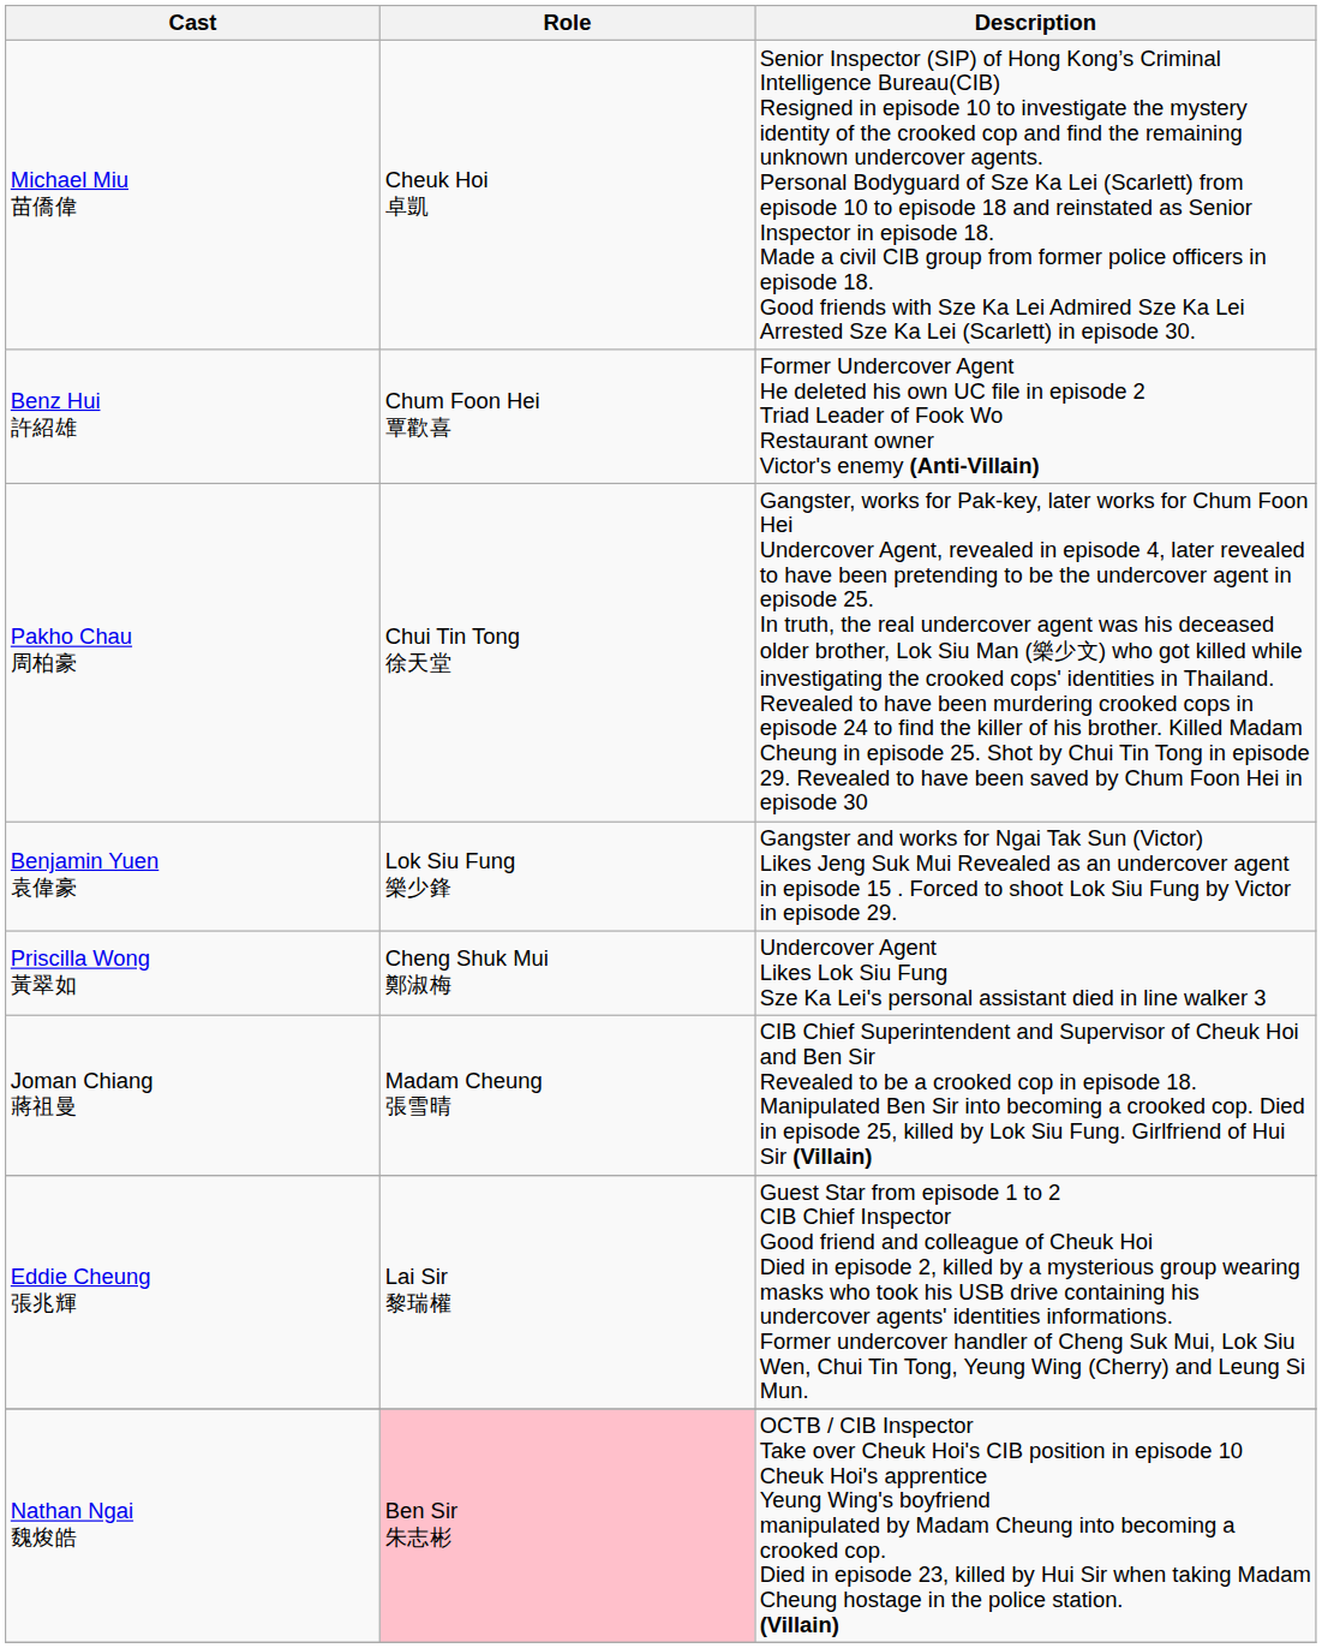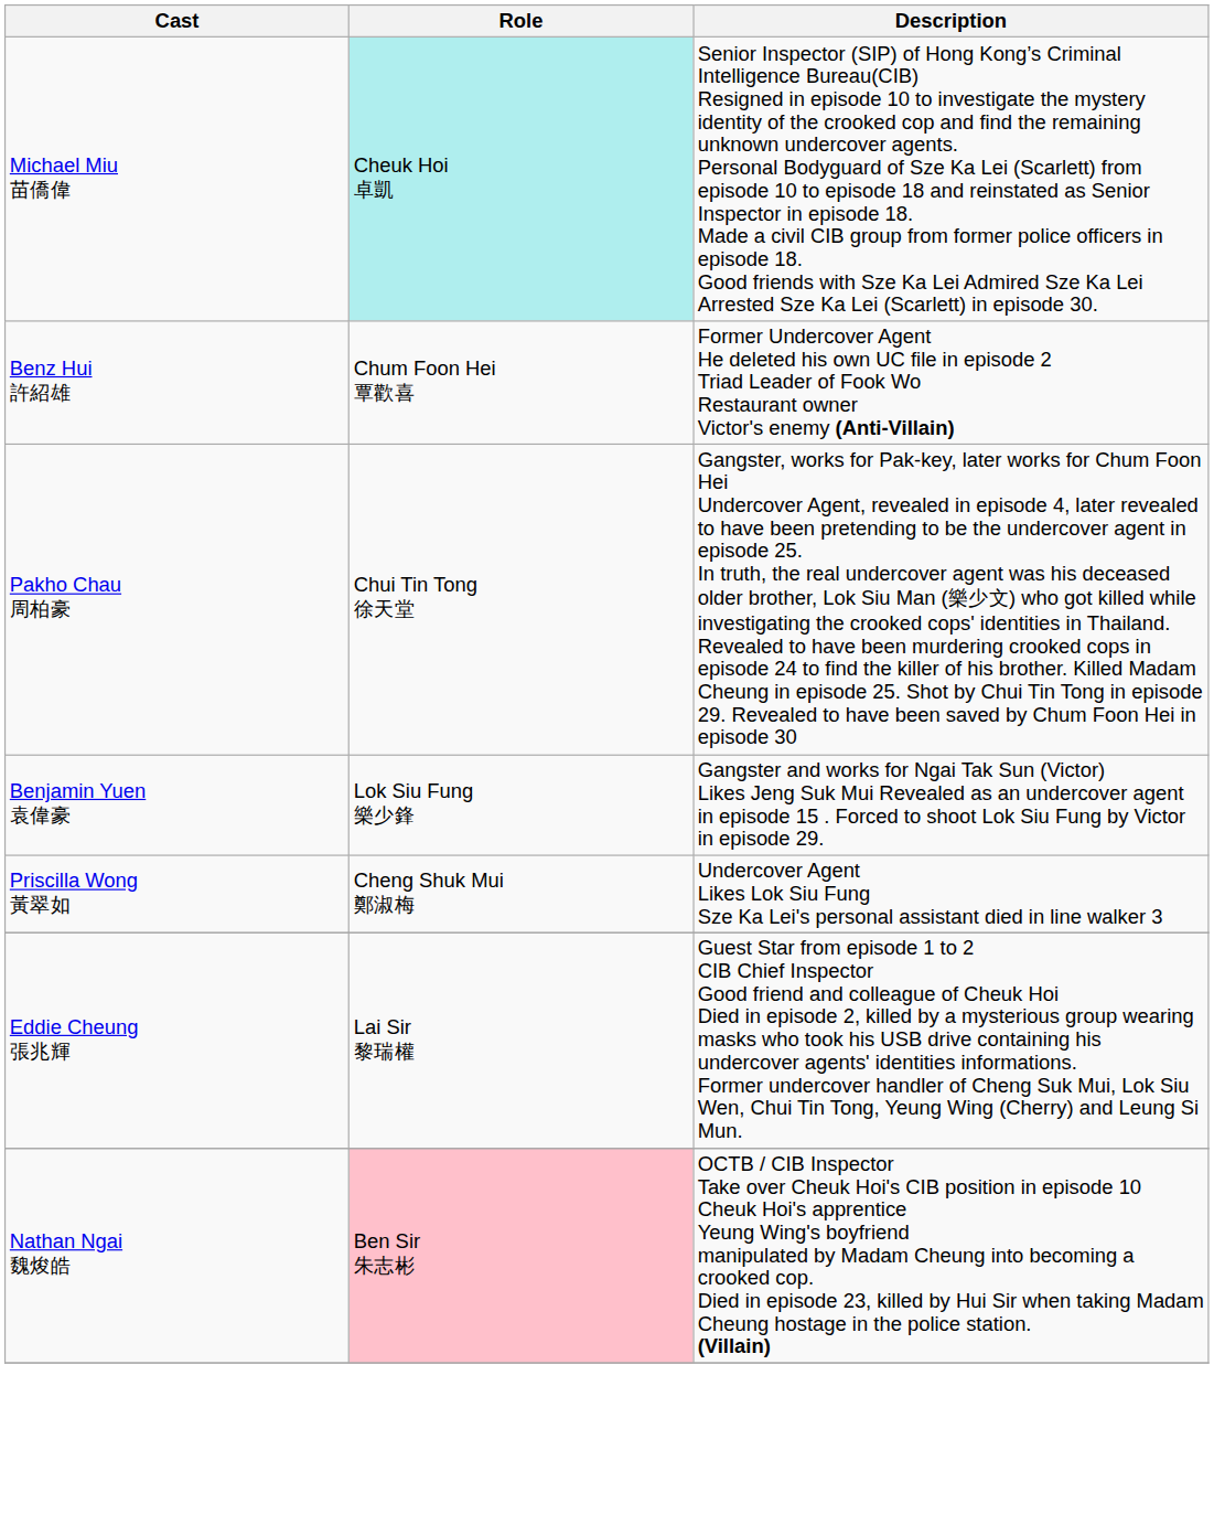Michael Miu 苗僑偉 | Role: no background -> paleturquoise background
- row: Joman Chiang 蔣祖曼 | Madam Cheung 張雪晴 | CIB Chief Superintendent and Supervisor of Cheuk Hoi and Ben Sir Revealed to be a crooked cop in episode 18. Manipulated Ben Sir into becoming a crooked cop. Died in episode 25, killed by Lok Siu Fung. Girlfriend of Hui Sir (Villain)
